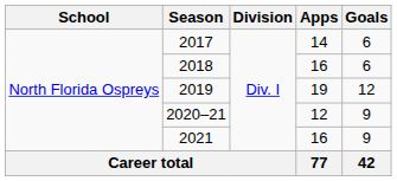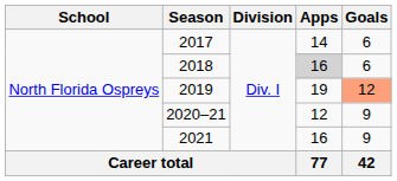2018 | Apps: no background -> lightgrey background
2019 | Goals: no background -> lightsalmon background
